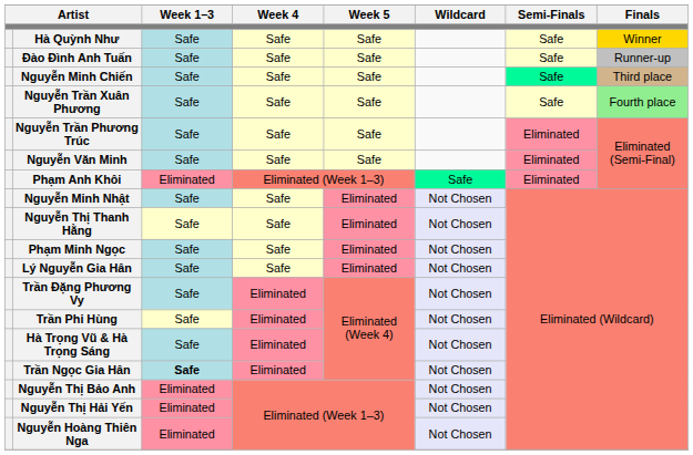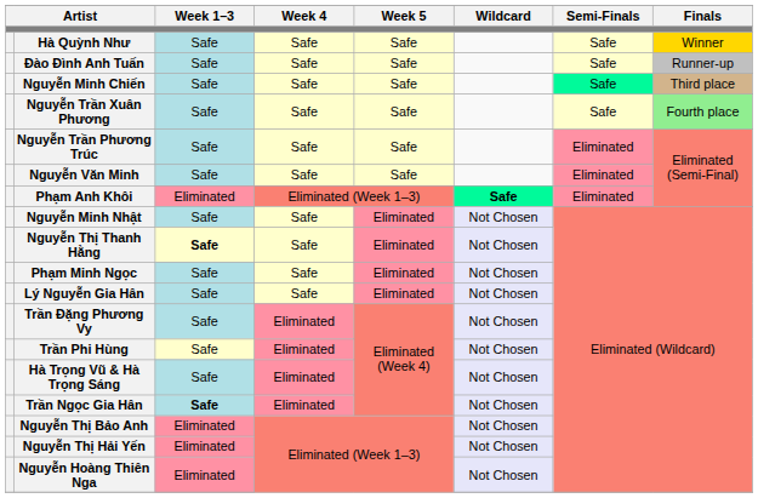Phạm Anh Khôi | Wildcard: normal -> bold
Nguyễn Thị Thanh Hằng | Week 1–3: normal -> bold
